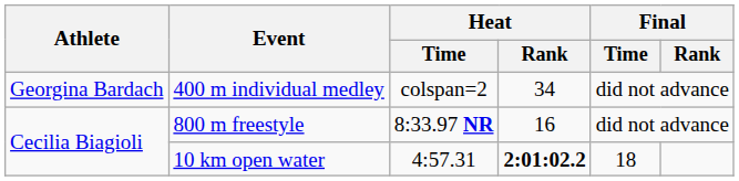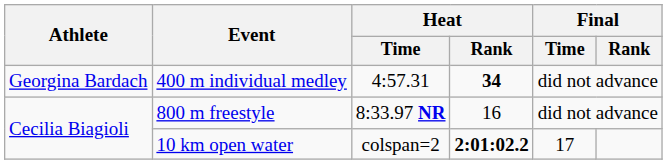400 m individual medley | Heat / Time: colspan=2 -> 4:57.31
400 m individual medley | Heat / Rank: normal -> bold
10 km open water | Heat / Time: 4:57.31 -> colspan=2
10 km open water | Final / Time: 18 -> 17
